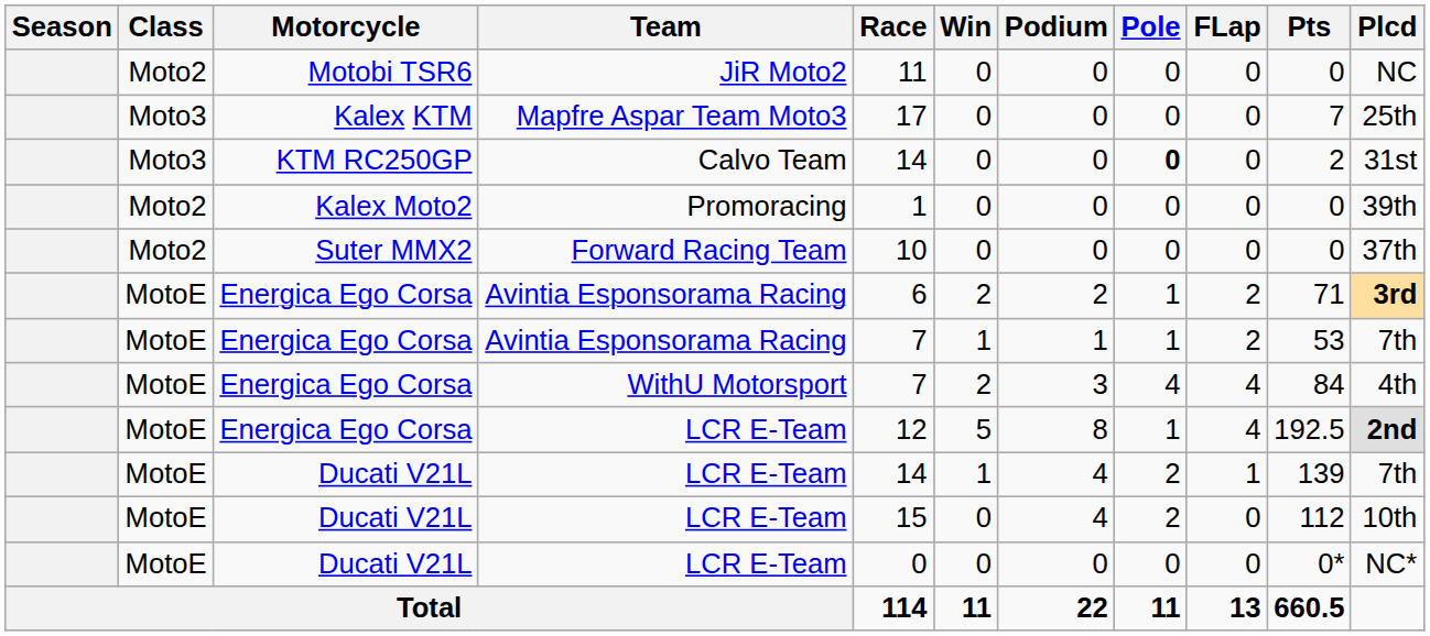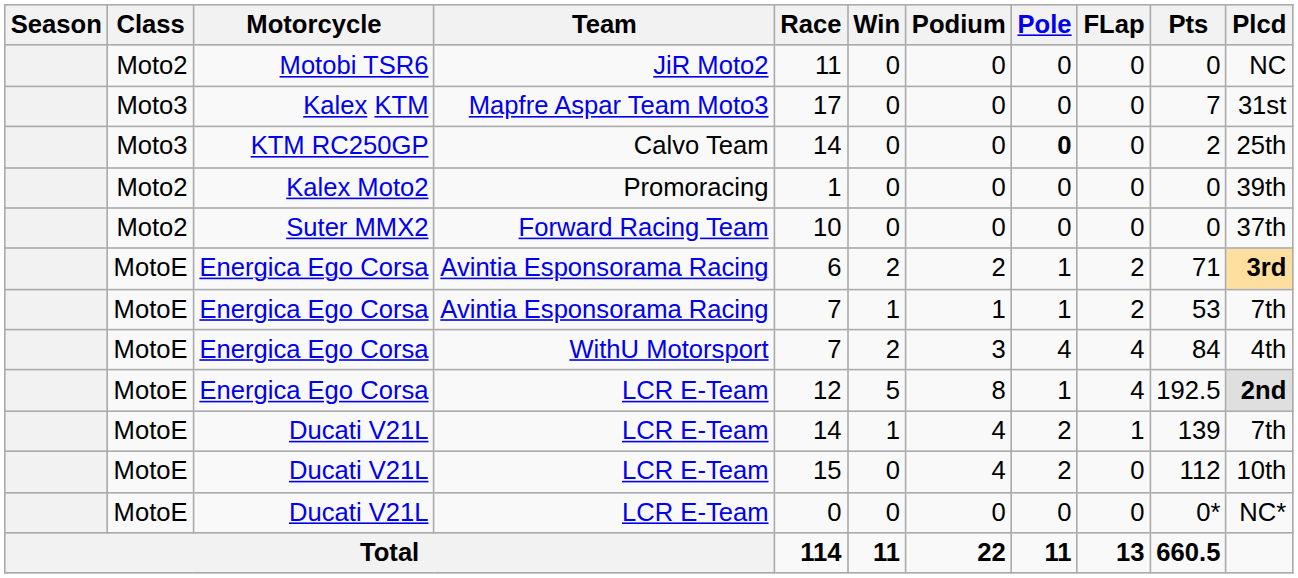Mapfre Aspar Team Moto3 | Plcd: 25th -> 31st
Calvo Team | Plcd: 31st -> 25th
